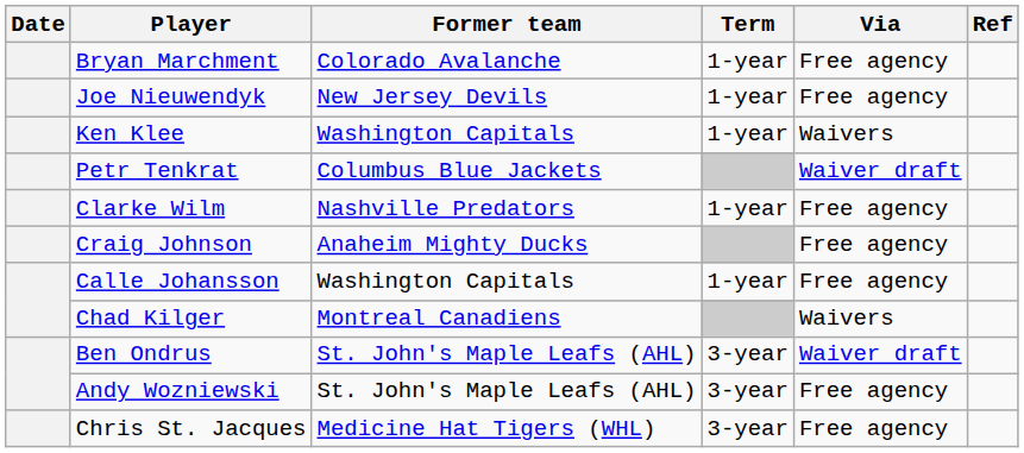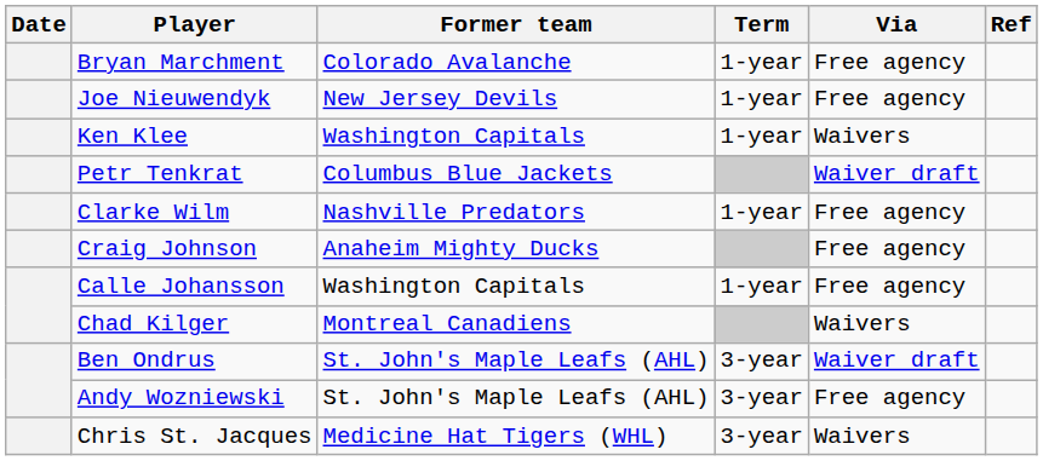Chris St. Jacques | Via: Free agency -> Waivers
